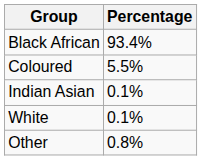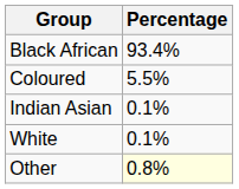Other | Percentage: no background -> lightyellow background
